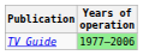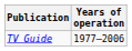TV Guide | Years of operation: lightgreen background -> no background
